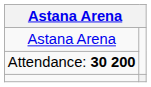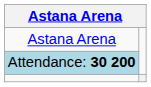Attendance: 30 200 | column 1: no background -> lightblue background
